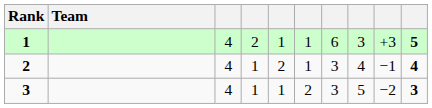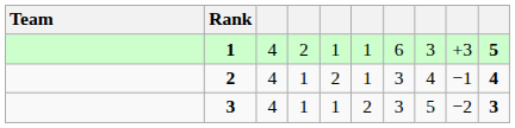columns swapped: Rank <-> Team
